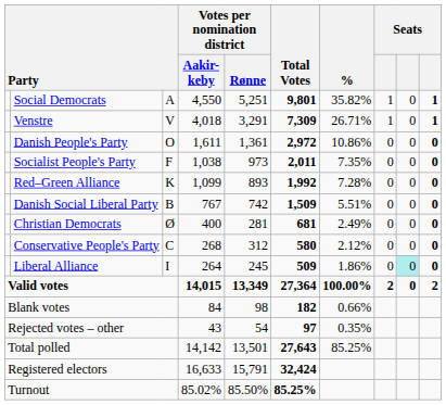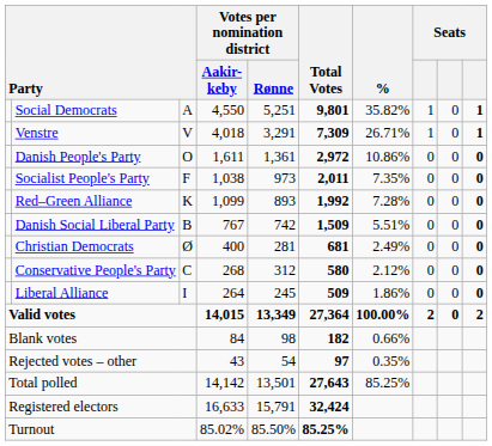Liberal Alliance | column 9: paleturquoise background -> no background
